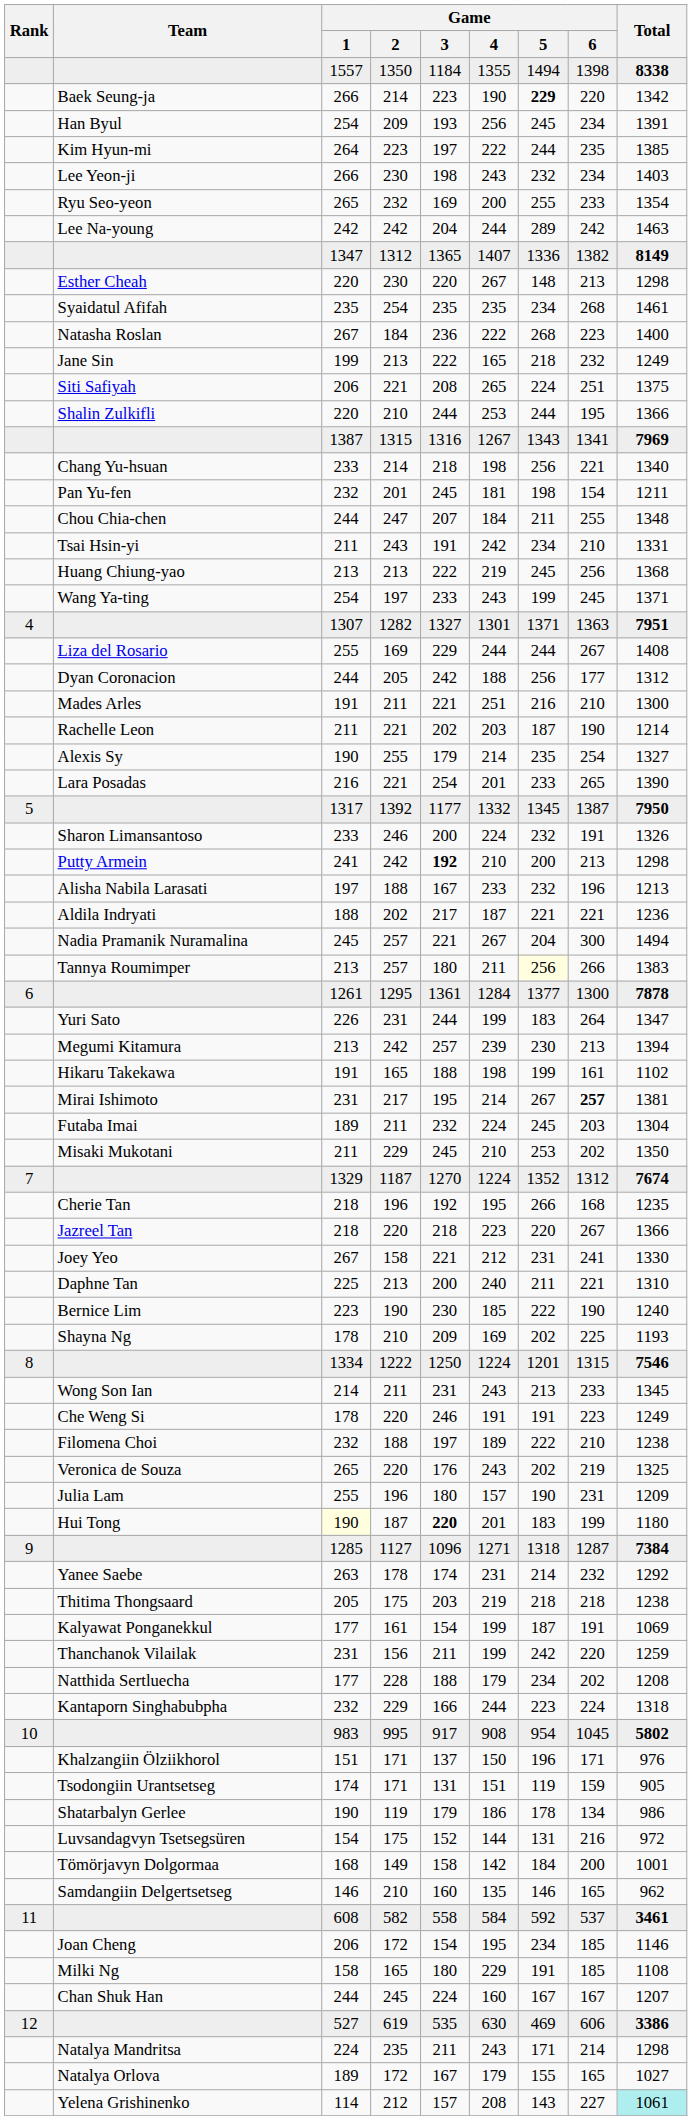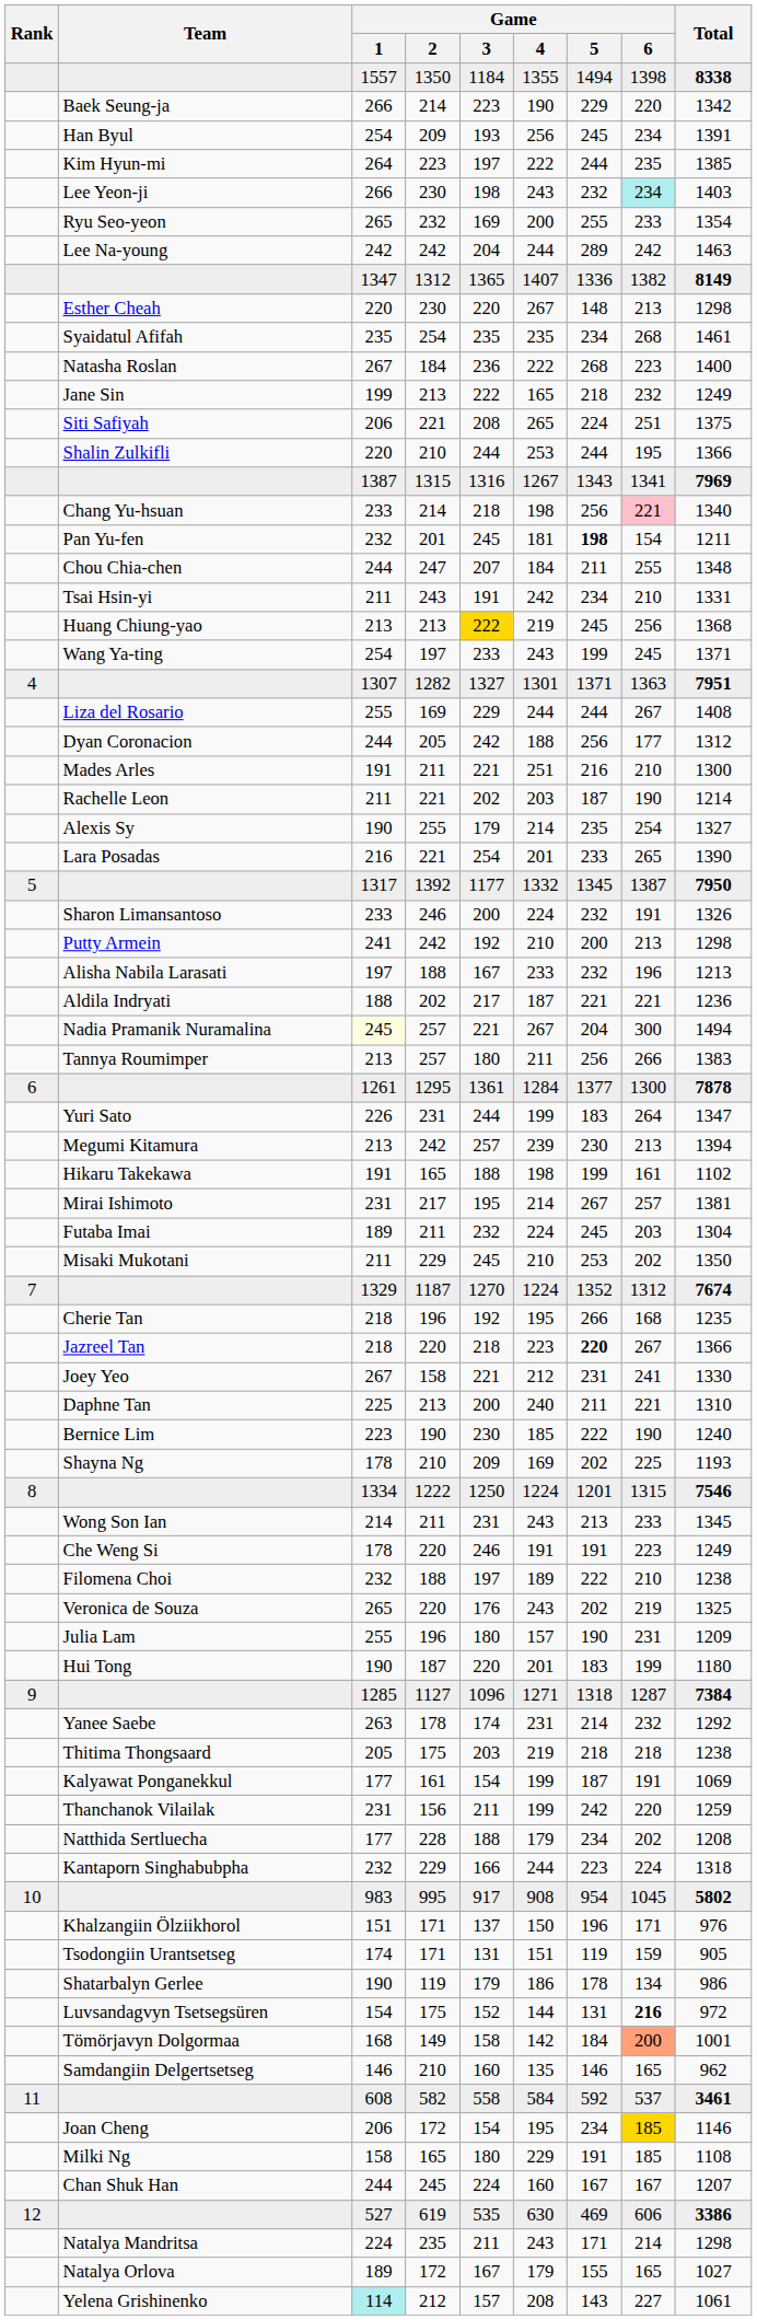Baek Seung-ja | Game / 5: bold -> normal
Lee Yeon-ji | Game / 6: no background -> paleturquoise background
Chang Yu-hsuan | Game / 6: no background -> pink background
Pan Yu-fen | Game / 5: normal -> bold
Huang Chiung-yao | Game / 3: no background -> gold background
Putty Armein | Game / 3: bold -> normal
Nadia Pramanik Nuramalina | Game / 1: no background -> lightyellow background
Tannya Roumimper | Game / 5: lightyellow background -> no background
Mirai Ishimoto | Game / 6: bold -> normal
Jazreel Tan | Game / 5: normal -> bold
Hui Tong | Game / 1: lightyellow background -> no background
Hui Tong | Game / 3: bold -> normal
Luvsandagvyn Tsetsegsüren | Game / 6: normal -> bold
Tömörjavyn Dolgormaa | Game / 6: no background -> lightsalmon background
Joan Cheng | Game / 6: no background -> gold background
Yelena Grishinenko | Game / 1: no background -> paleturquoise background
Yelena Grishinenko | Total: paleturquoise background -> no background
